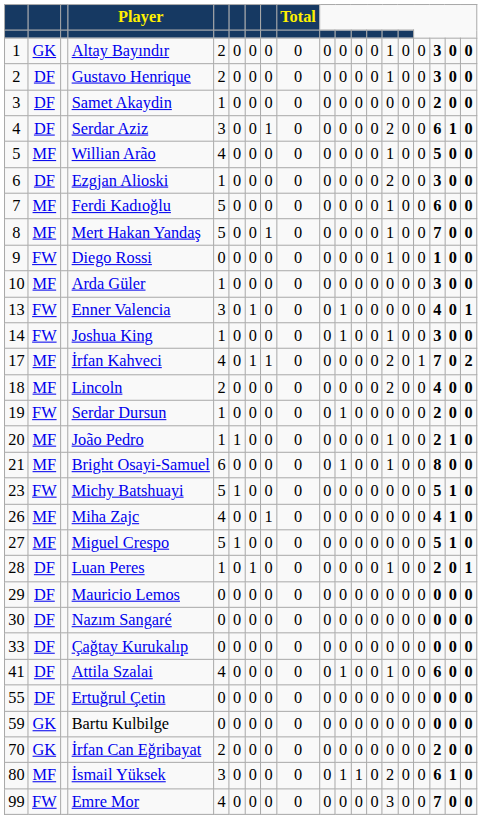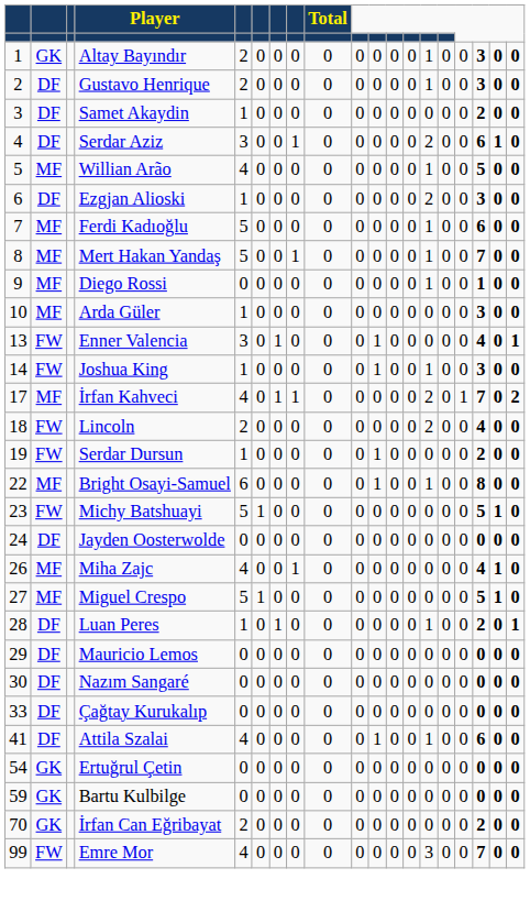Diego Rossi | column 2: FW -> MF
Lincoln | column 2: MF -> FW
- row: 20 | MF | João Pedro | 1 | 1 | 0 | 0 | 0 | 0 | 0 | 0 | 0 | 1 | 0 | 0 | 2 | 1 | 0
Bright Osayi-Samuel | column 1: 21 -> 22
+ row: 24 | DF | Jayden Oosterwolde | 0 | 0 | 0 | 0 | 0 | 0 | 0 | 0 | 0 | 0 | 0 | 0 | 0 | 0 | 0
Ertuğrul Çetin | column 1: 55 -> 54
Ertuğrul Çetin | column 2: DF -> GK
- row: 80 | MF | İsmail Yüksek | 3 | 0 | 0 | 0 | 0 | 0 | 1 | 1 | 0 | 2 | 0 | 0 | 6 | 1 | 0
